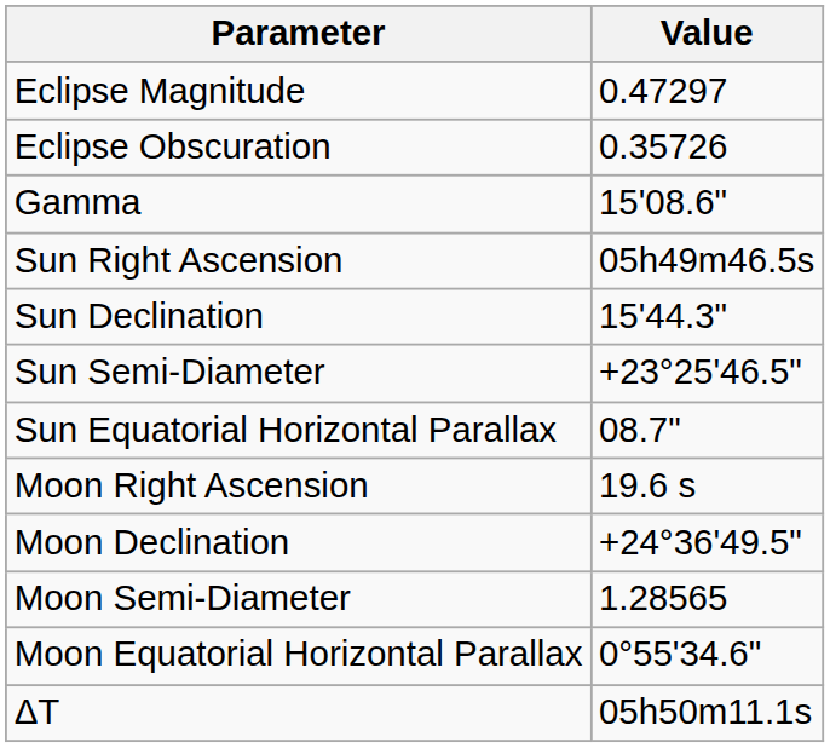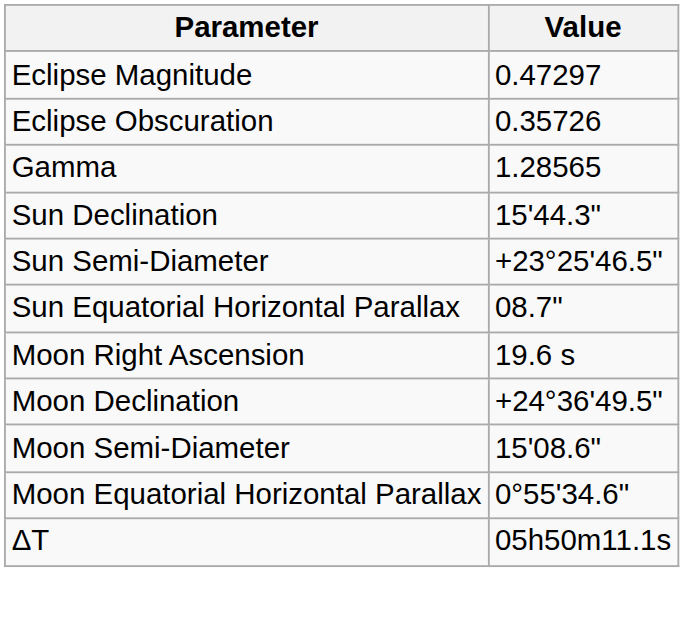Gamma | Value: 15'08.6" -> 1.28565
- row: Sun Right Ascension | 05h49m46.5s
Moon Semi-Diameter | Value: 1.28565 -> 15'08.6"
